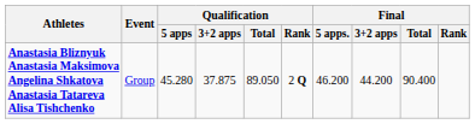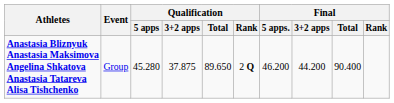row 3 | Qualification / Total: 89.050 -> 89.650
